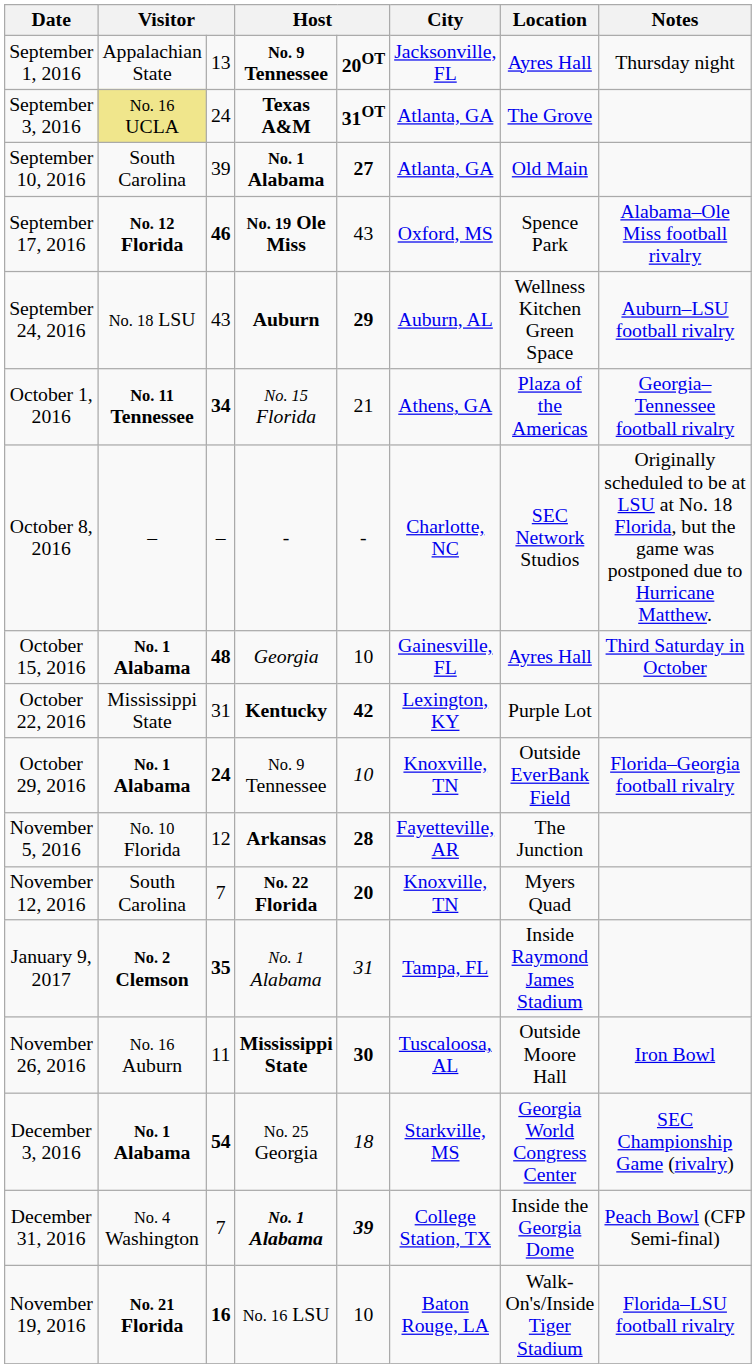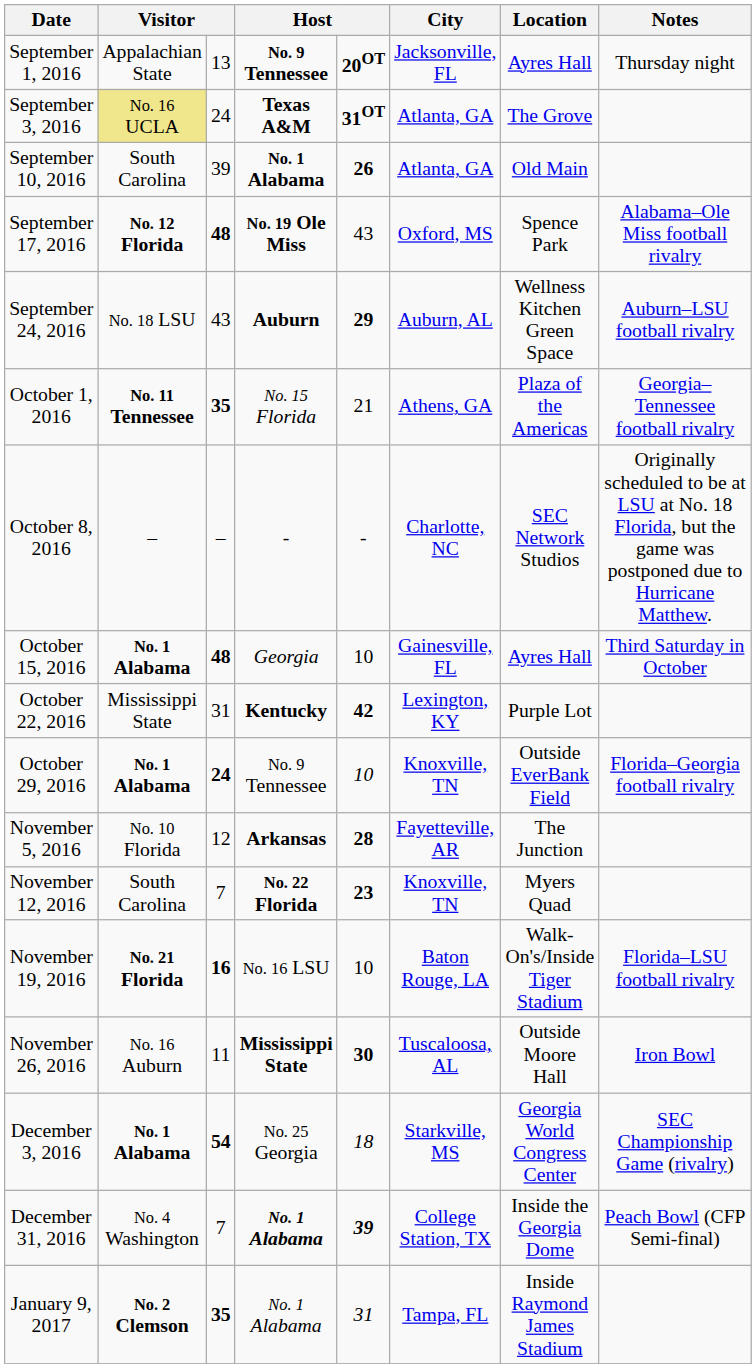September 10, 2016 | column 5: 27 -> 26
September 17, 2016 | column 3: 46 -> 48
October 1, 2016 | column 3: 34 -> 35
November 12, 2016 | column 5: 20 -> 23
rows swapped: November 19, 2016 <-> January 9, 2017
